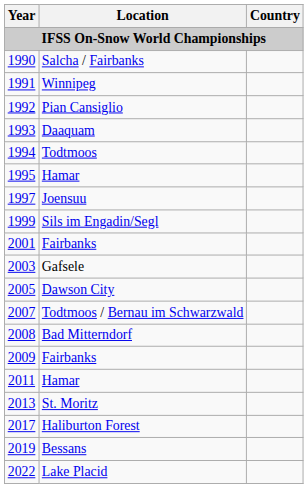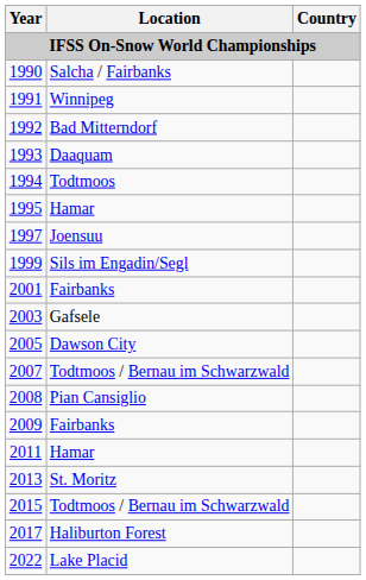1992 | Location: Pian Cansiglio -> Bad Mitterndorf
2008 | Location: Bad Mitterndorf -> Pian Cansiglio
+ row: 2015 | Todtmoos / Bernau im Schwarzwald
- row: 2019 | Bessans
